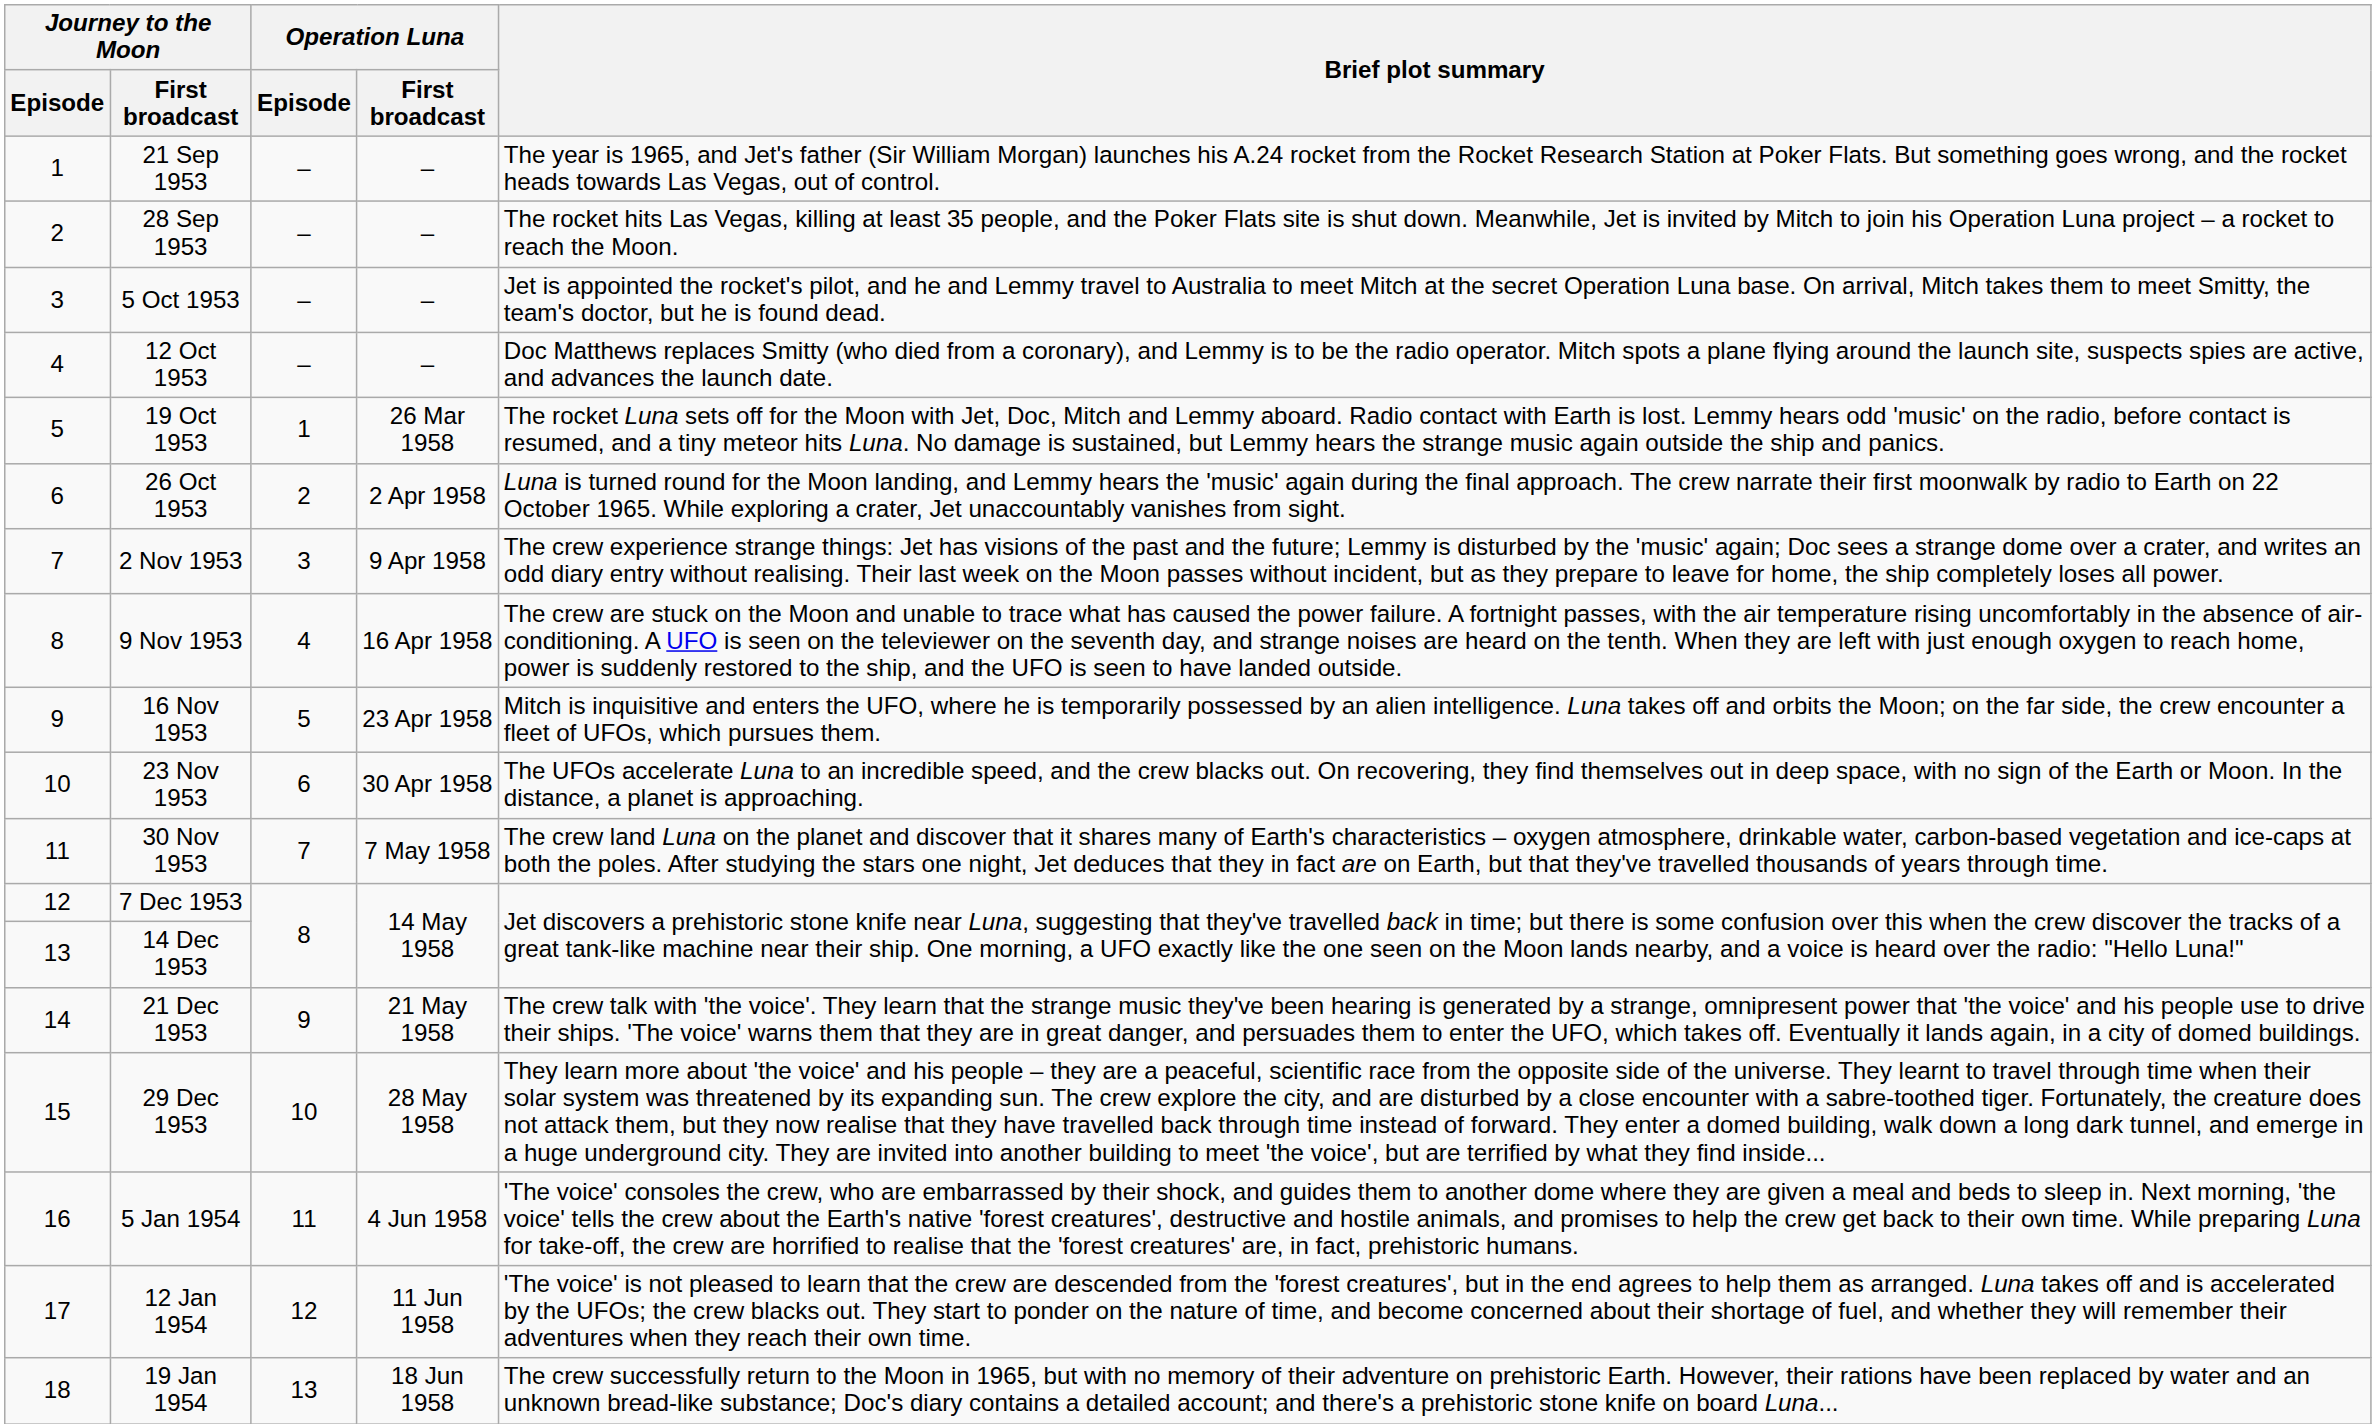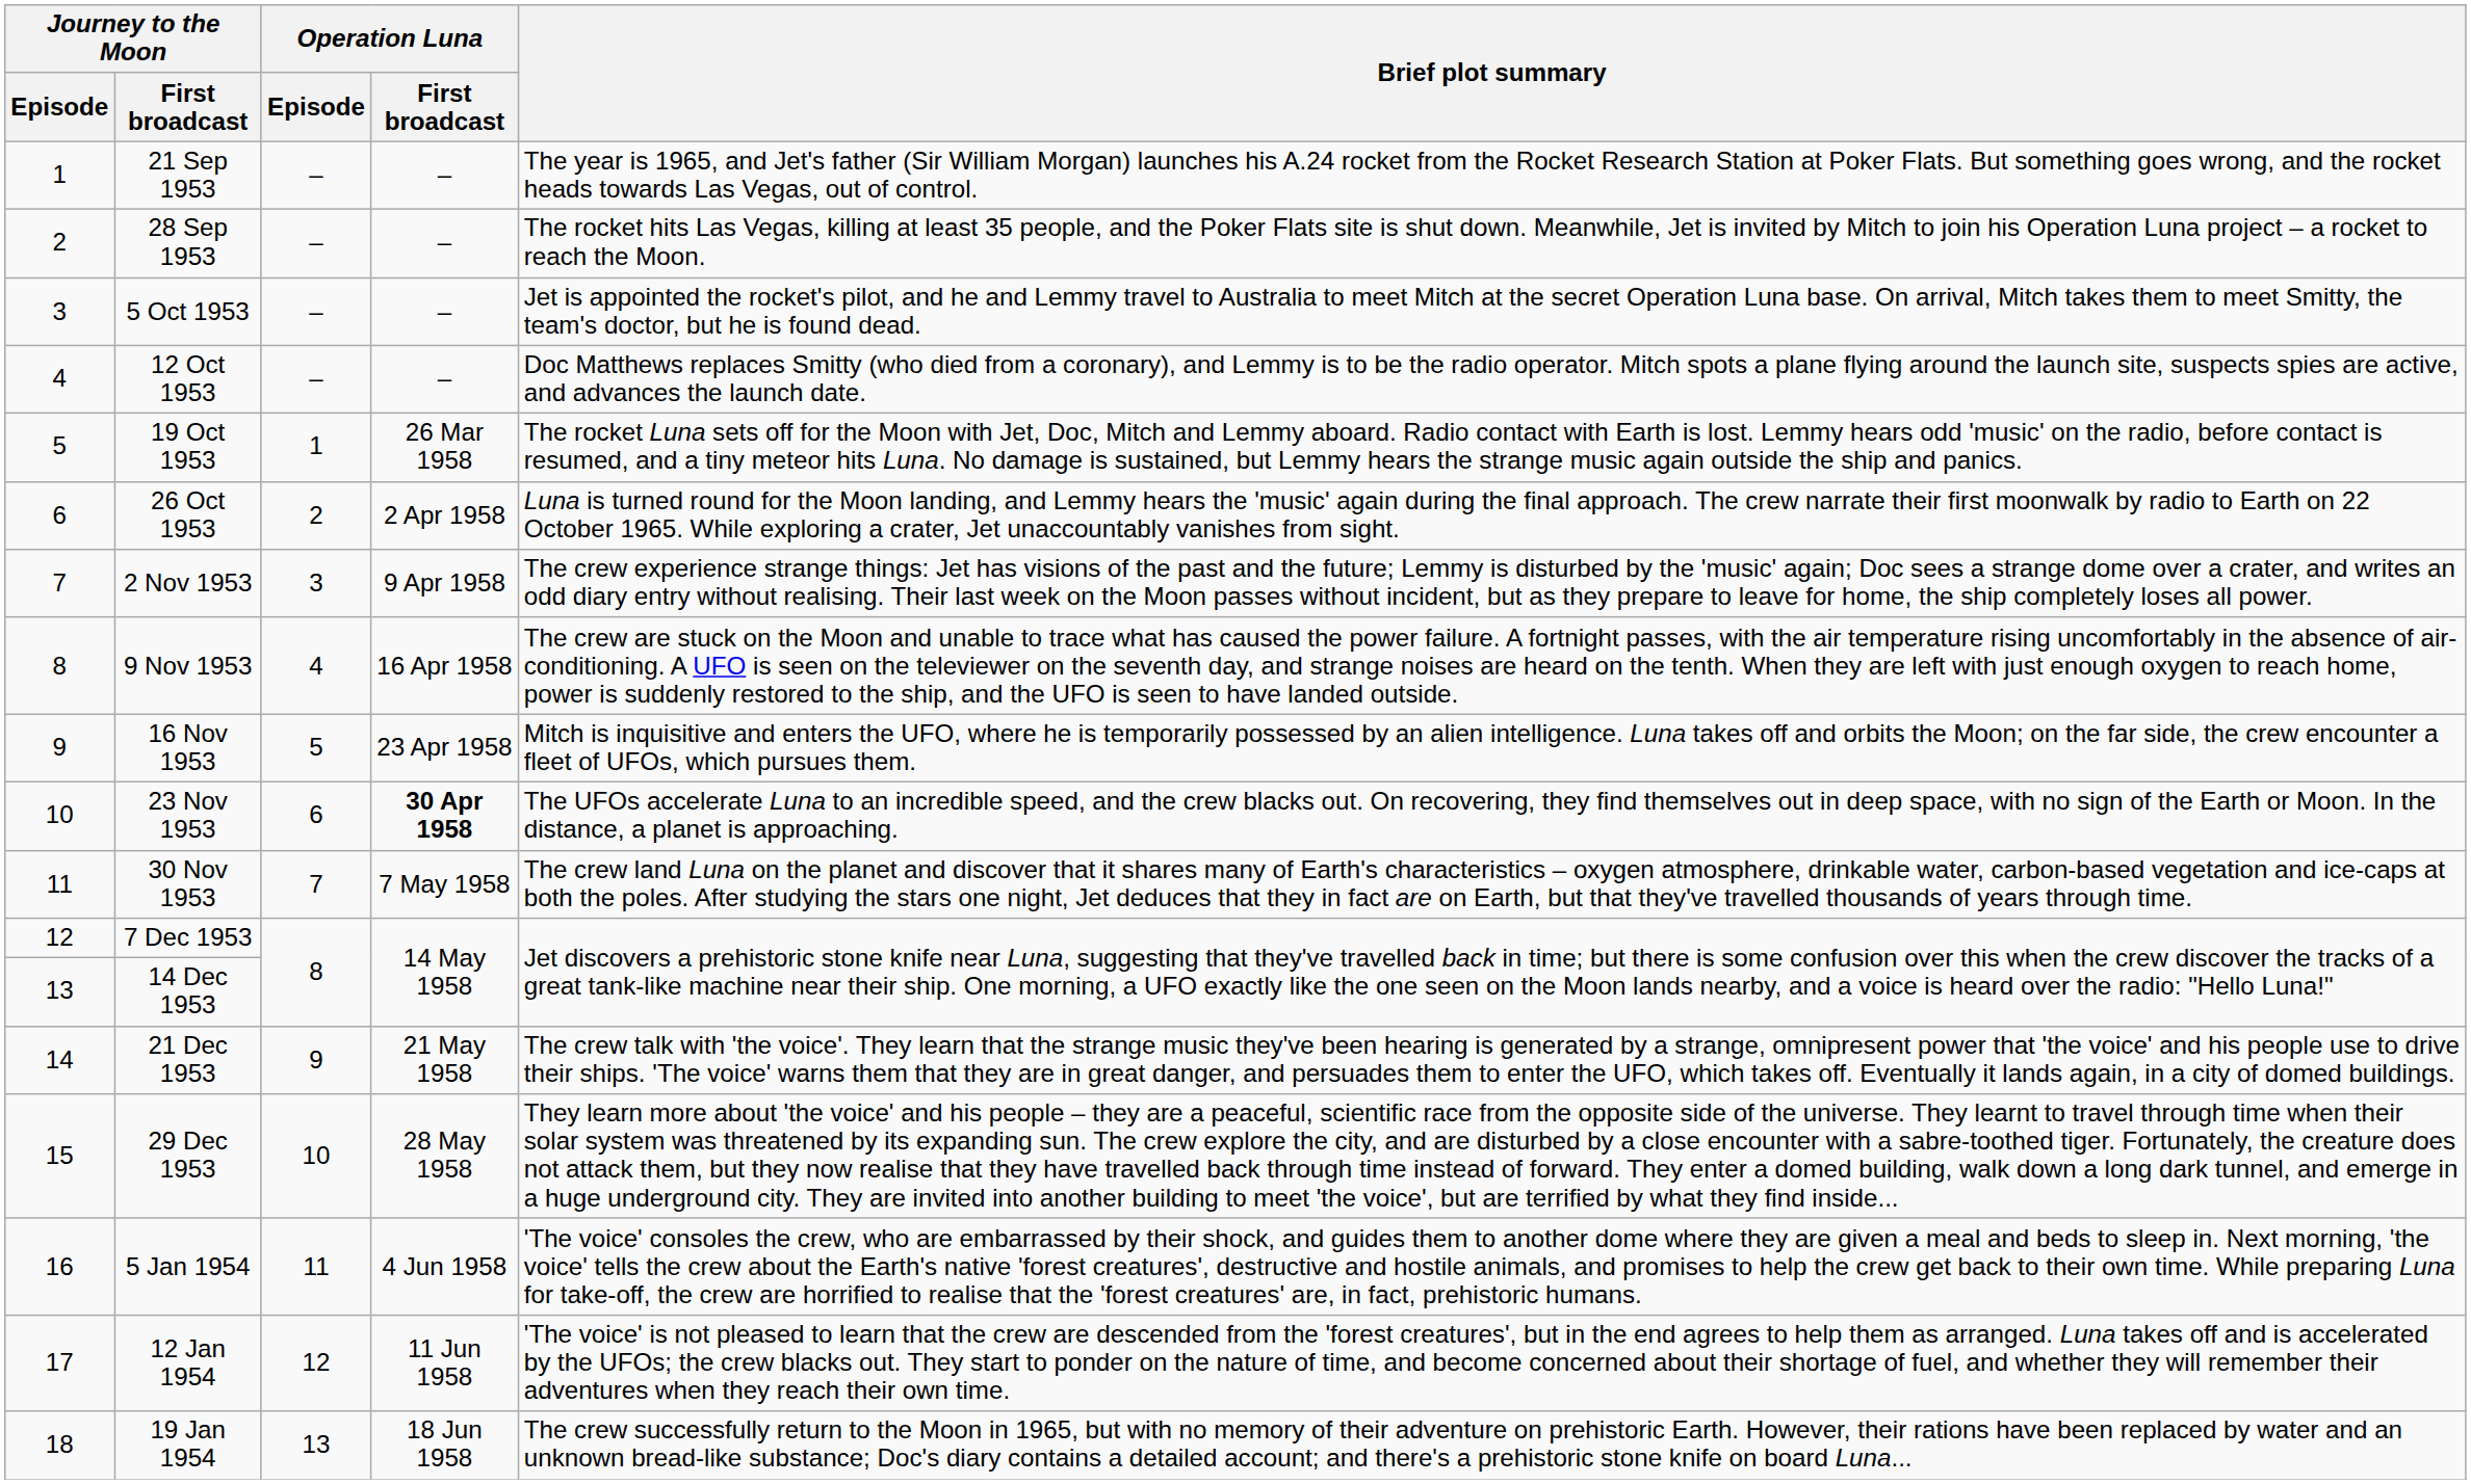23 Nov 1953 | Operation Luna / First broadcast: normal -> bold
